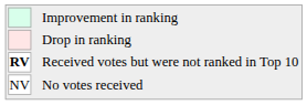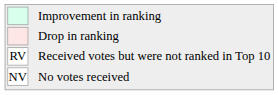RV | column 1: bold -> normal
